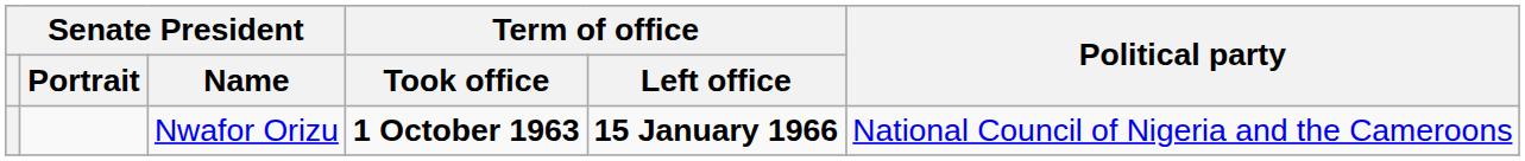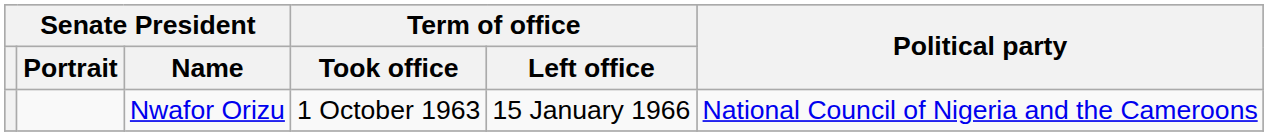Nwafor Orizu | Term of office / Took office: bold -> normal
Nwafor Orizu | Term of office / Left office: bold -> normal
